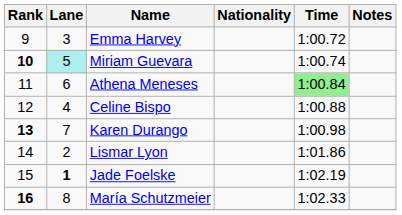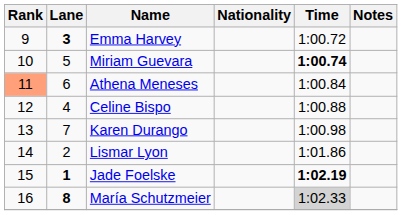Emma Harvey | Lane: normal -> bold
Miriam Guevara | Rank: bold -> normal
Miriam Guevara | Lane: paleturquoise background -> no background
Miriam Guevara | Time: normal -> bold
Athena Meneses | Rank: no background -> lightsalmon background
Athena Meneses | Time: lightgreen background -> no background
Karen Durango | Rank: bold -> normal
Jade Foelske | Time: normal -> bold
María Schutzmeier | Rank: bold -> normal
María Schutzmeier | Lane: normal -> bold
María Schutzmeier | Time: no background -> lightgrey background
